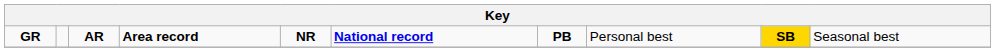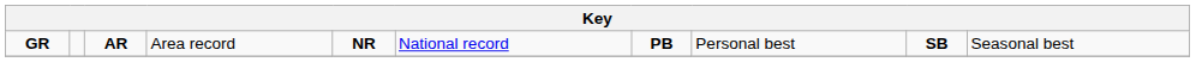GR | column 4: bold -> normal
GR | column 6: bold -> normal
GR | column 9: gold background -> no background
